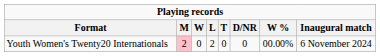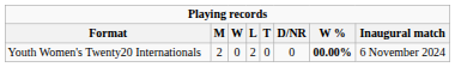Youth Women's Twenty20 Internationals | M: pink background -> no background
Youth Women's Twenty20 Internationals | W %: normal -> bold
